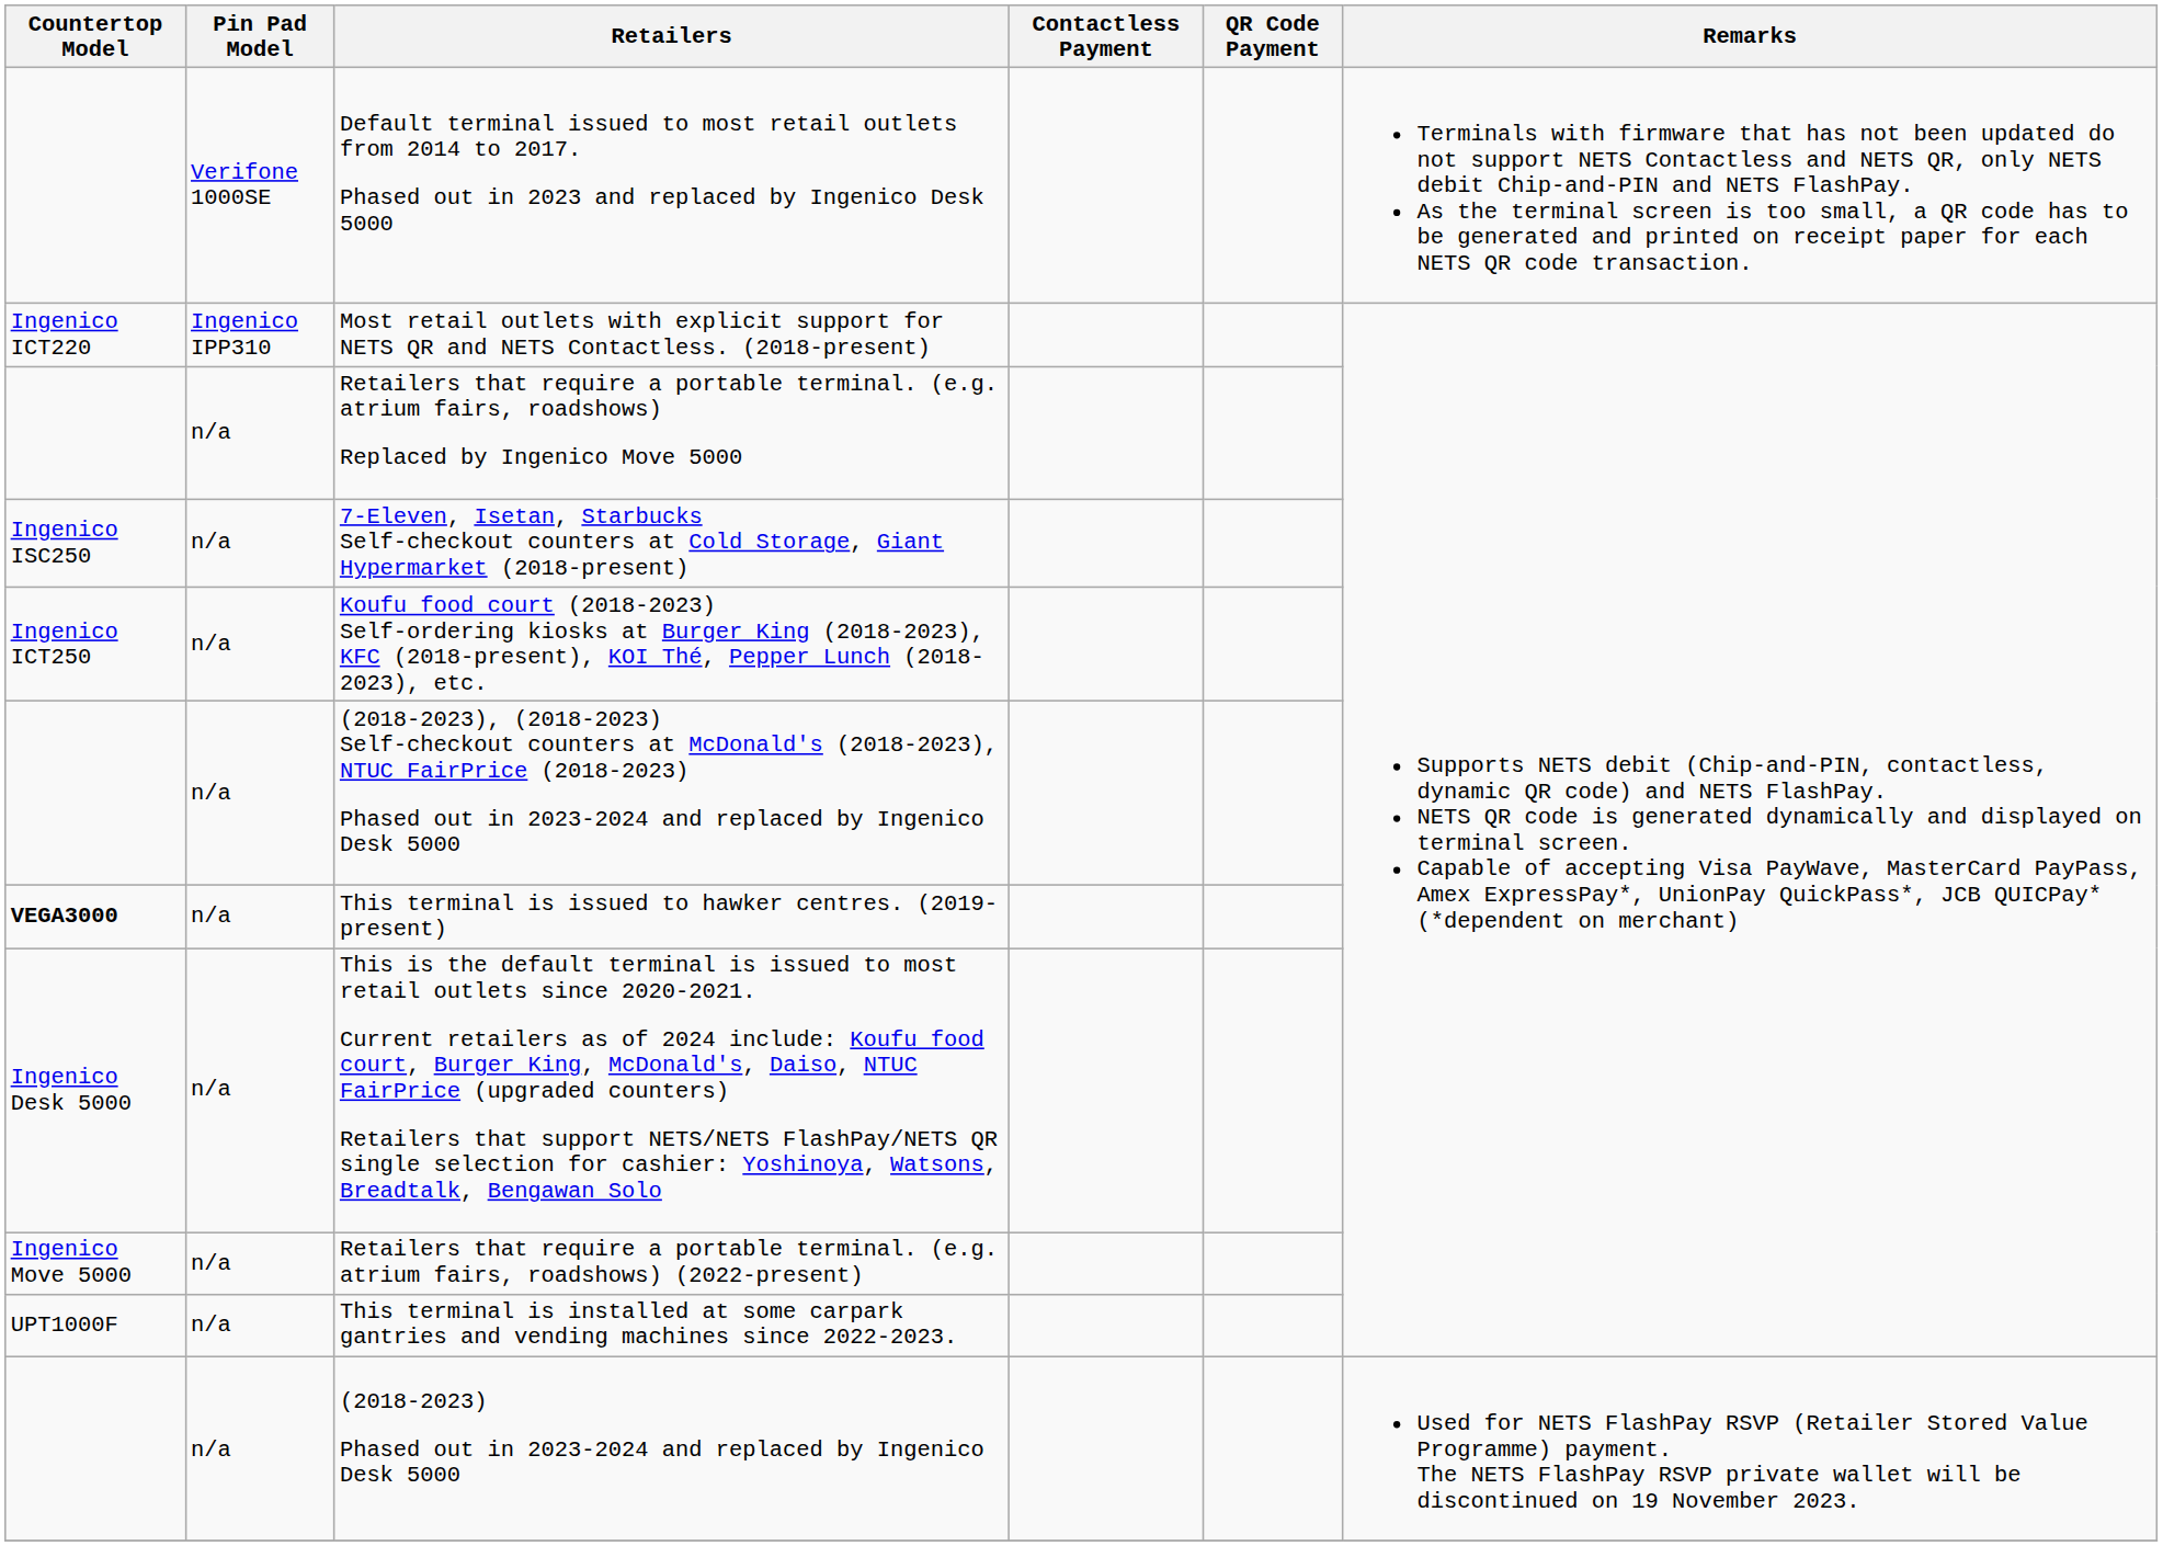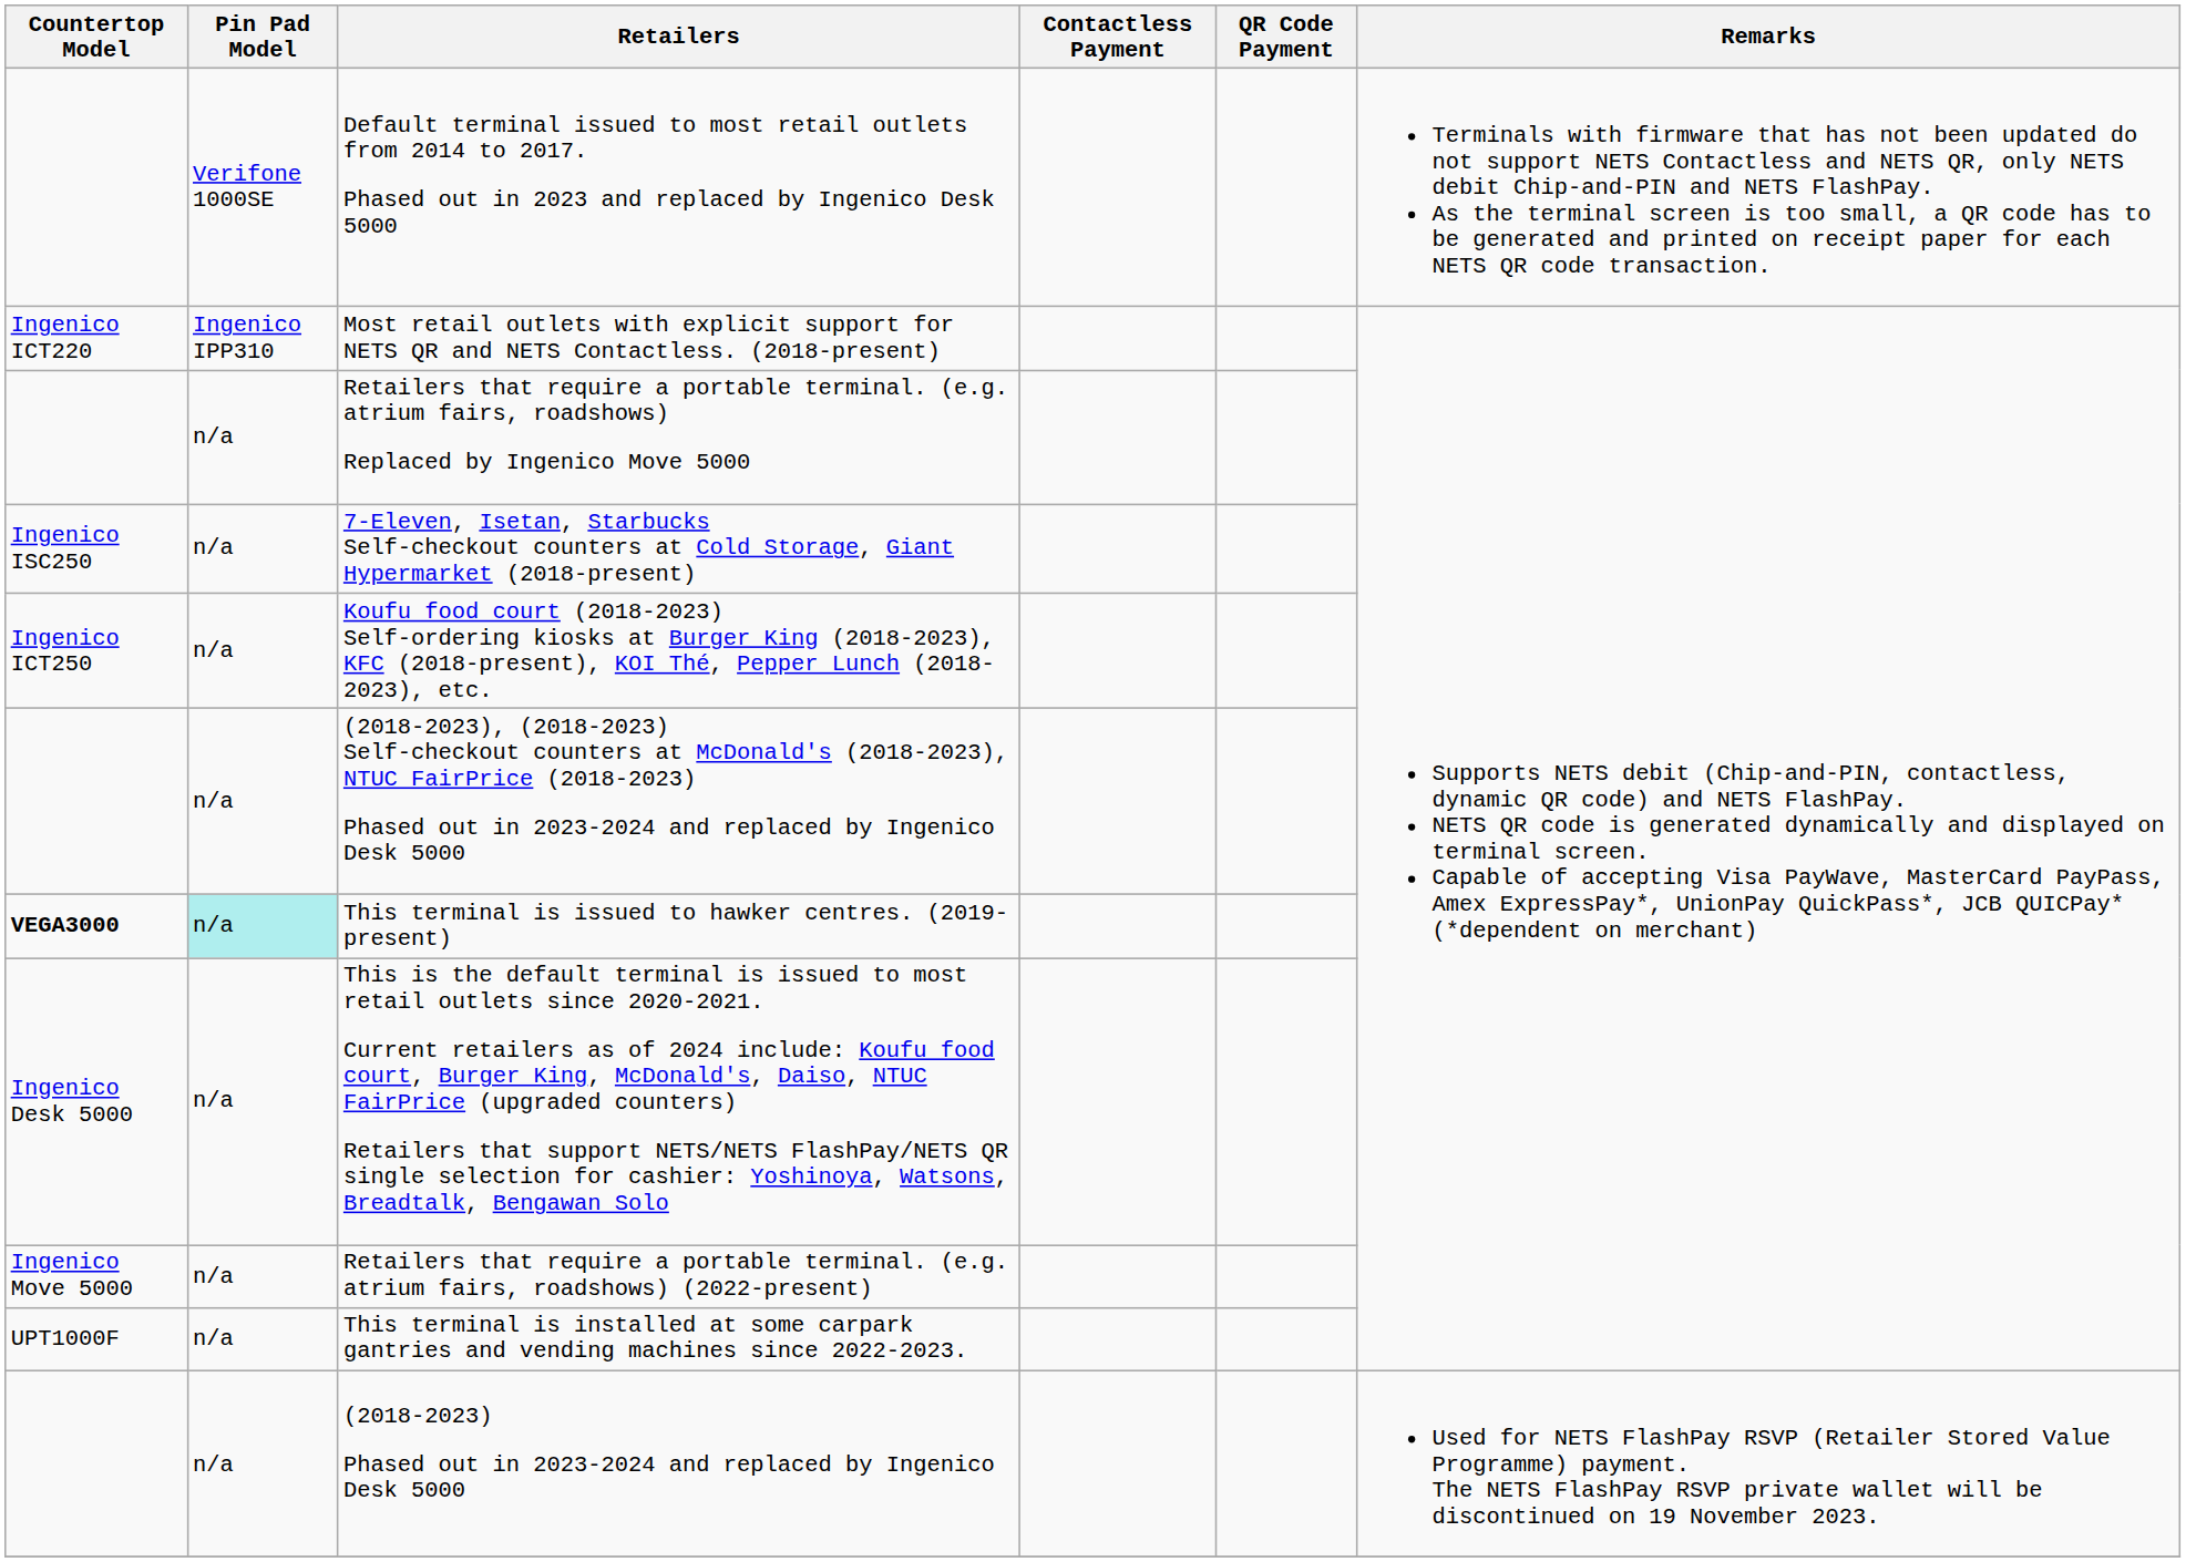This terminal is issued to hawker centres. (2019-present) | Pin Pad Model: no background -> paleturquoise background
